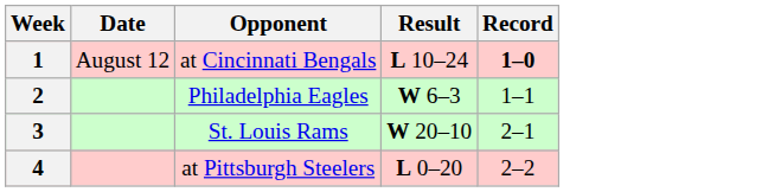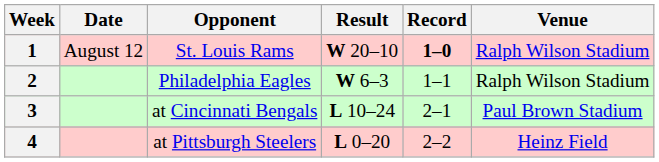+ column: Venue | Ralph Wilson Stadium | Ralph Wilson Stadium | Paul Brown Stadium | Heinz Field
1 | Opponent: at Cincinnati Bengals -> St. Louis Rams
1 | Result: L 10–24 -> W 20–10
3 | Opponent: St. Louis Rams -> at Cincinnati Bengals
3 | Result: W 20–10 -> L 10–24
